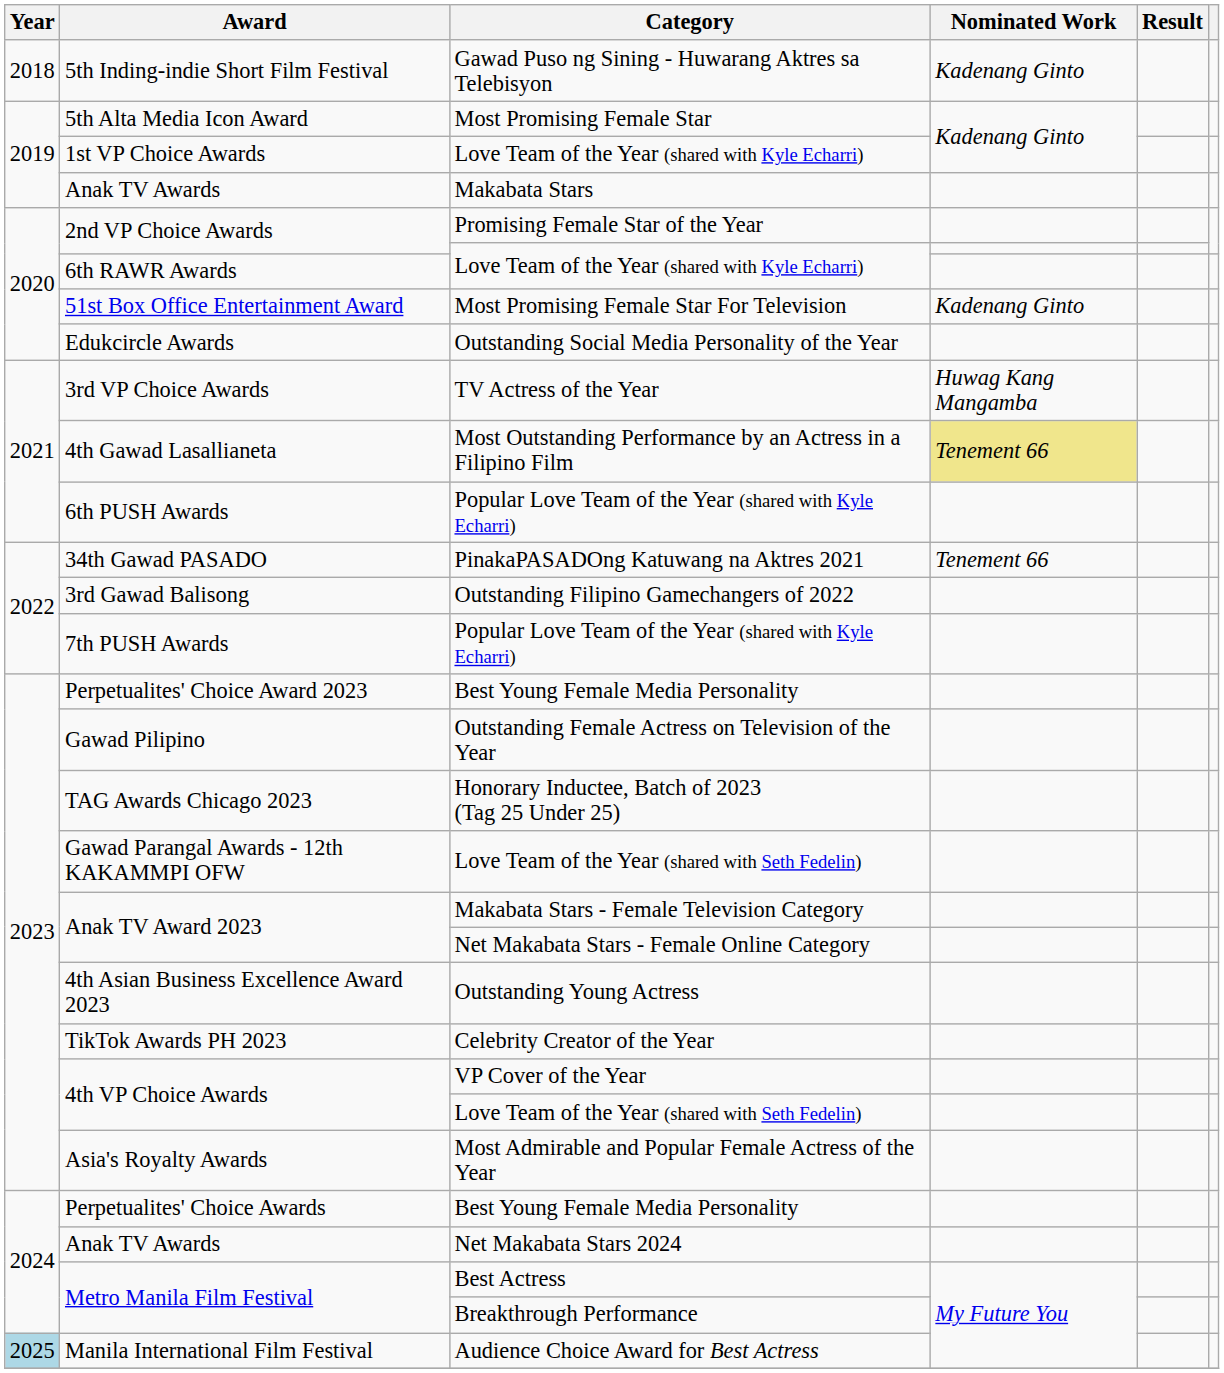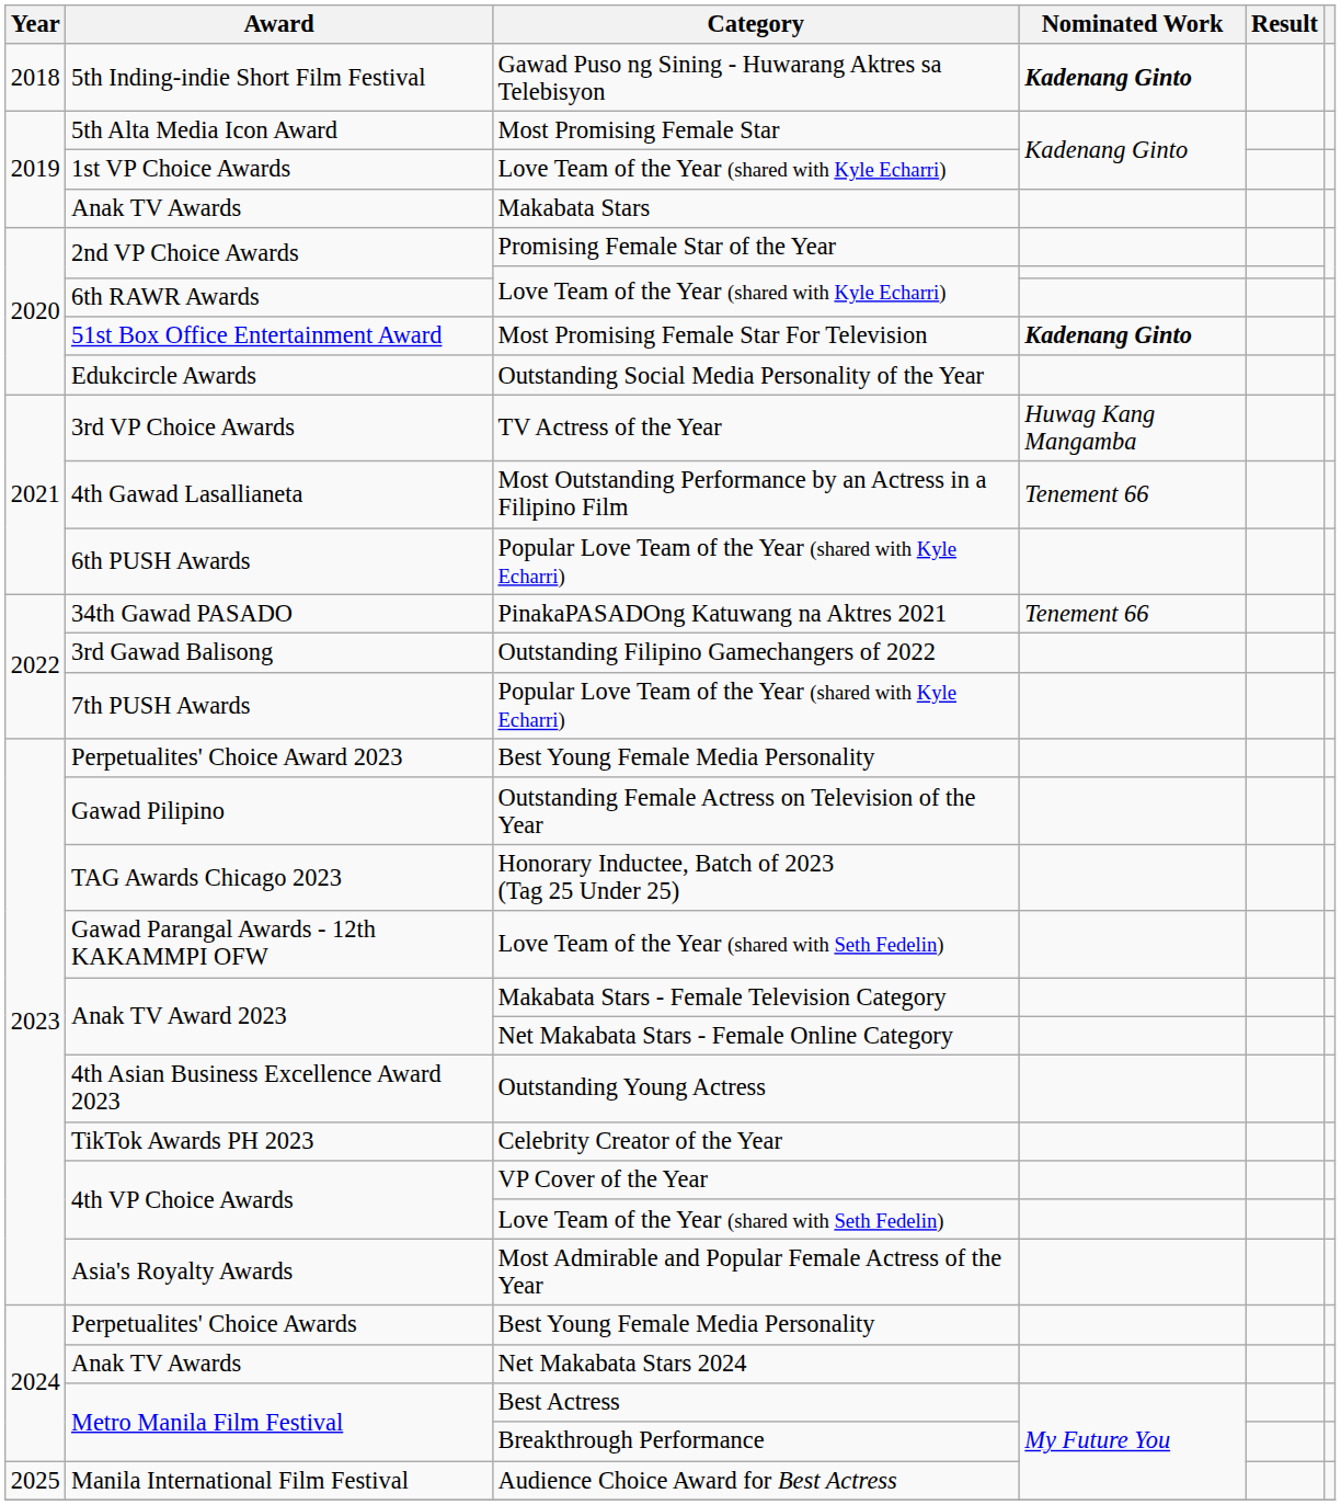5th Inding-indie Short Film Festival | Nominated Work: normal -> bold
51st Box Office Entertainment Award | Nominated Work: normal -> bold
4th Gawad Lasallianeta | Nominated Work: khaki background -> no background
Manila International Film Festival | Year: lightblue background -> no background
